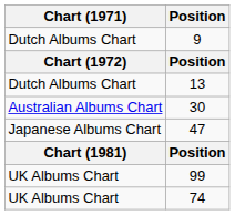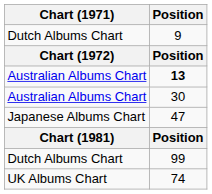row 4 | Chart (1971): Dutch Albums Chart -> Australian Albums Chart
row 4 | Position: normal -> bold
row 8 | Chart (1971): UK Albums Chart -> Dutch Albums Chart
